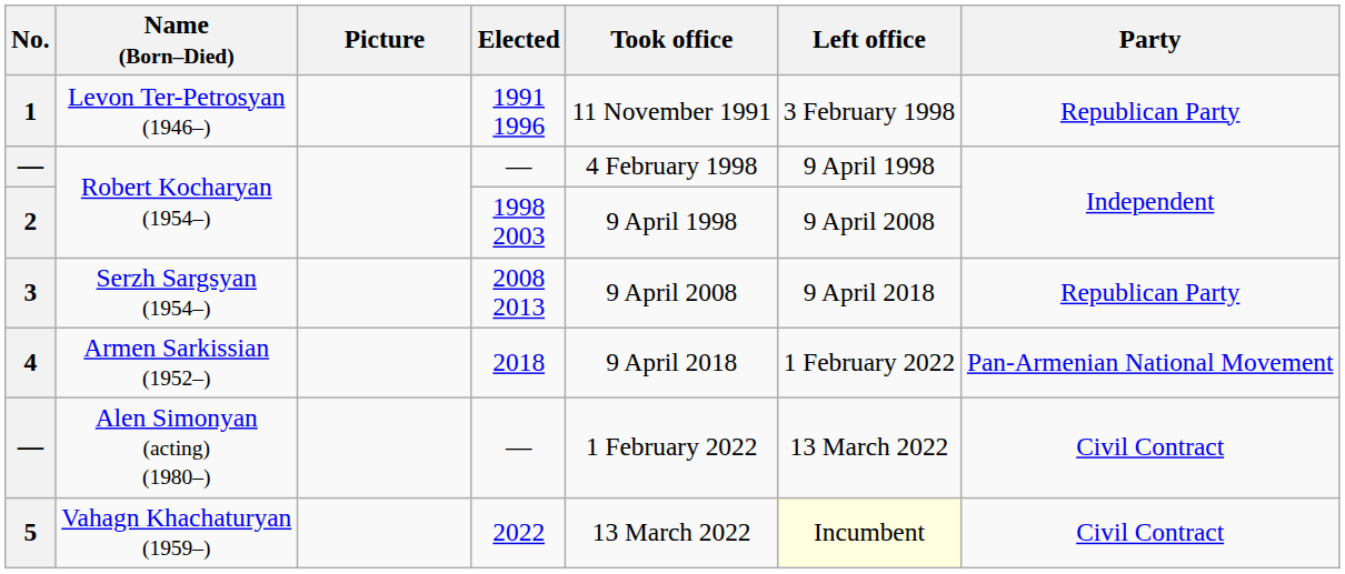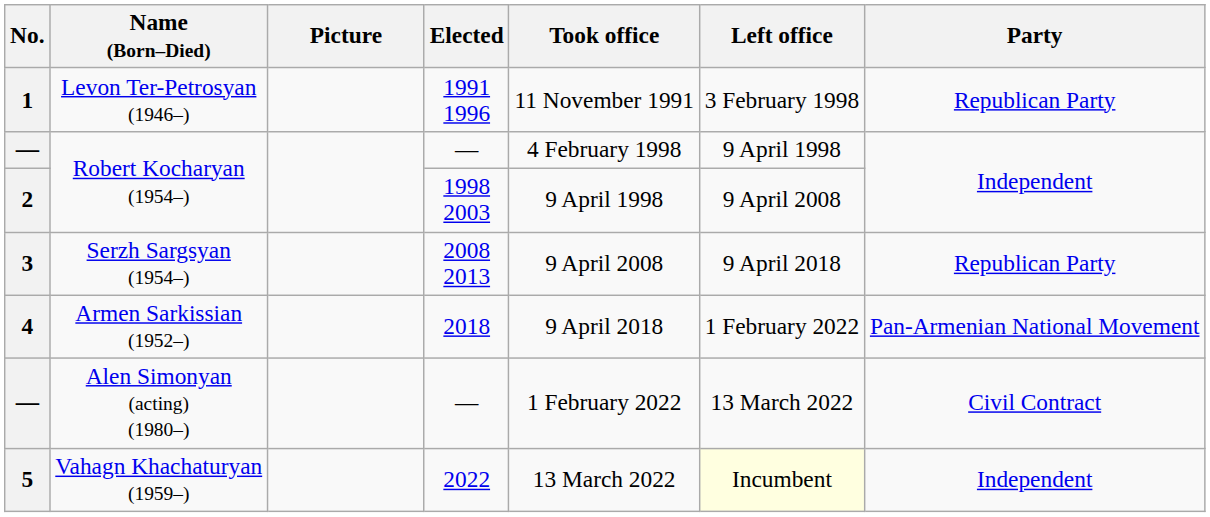5 | Party: Civil Contract -> Independent
